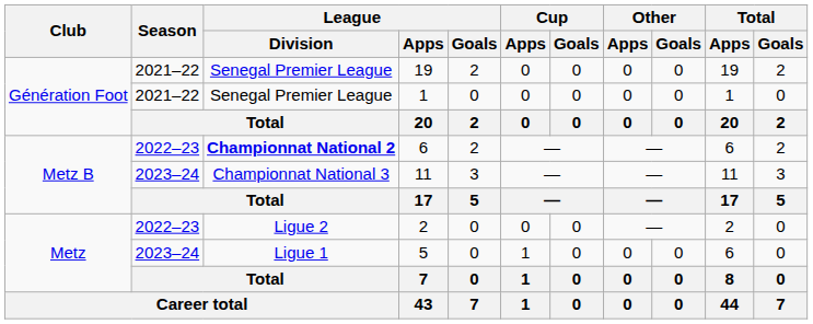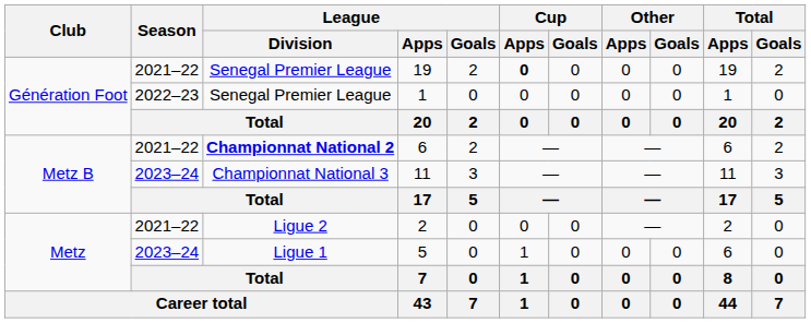row 3 | Cup / Apps: normal -> bold
row 4 | Season: 2021–22 -> 2022–23
row 6 | Season: 2022–23 -> 2021–22
row 9 | Season: 2022–23 -> 2021–22
